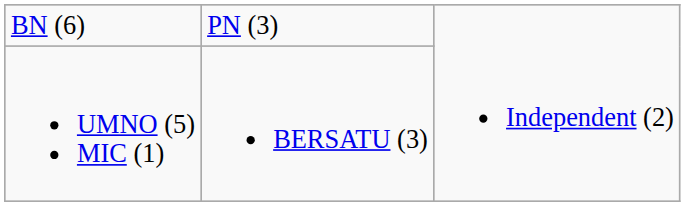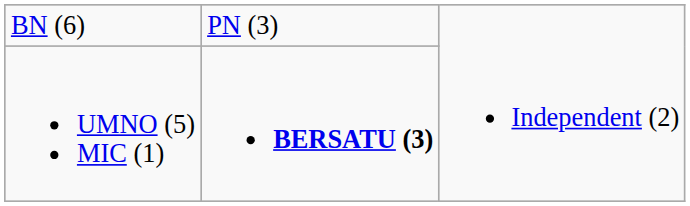UMNO (5) MIC (1) | column 2: normal -> bold
